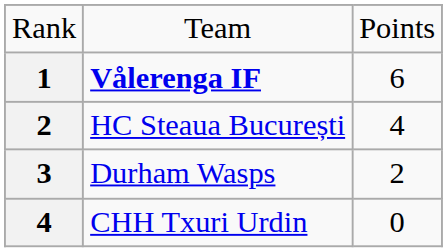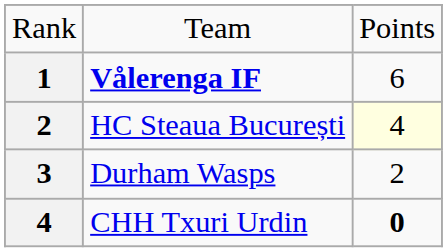HC Steaua București | column 3: no background -> lightyellow background
CHH Txuri Urdin | column 3: normal -> bold
